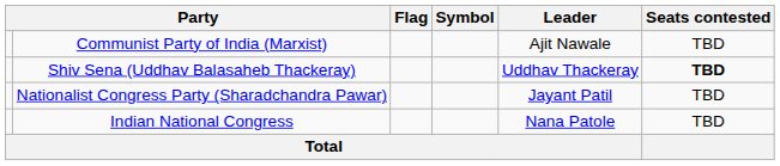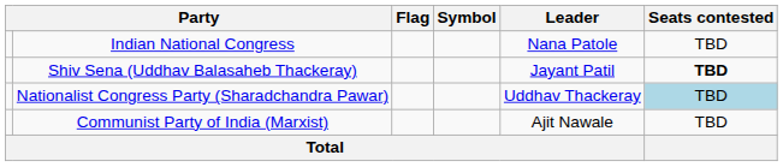rows swapped: Indian National Congress <-> Communist Party of India (Marxist)
Shiv Sena (Uddhav Balasaheb Thackeray) | Leader: Uddhav Thackeray -> Jayant Patil
Nationalist Congress Party (Sharadchandra Pawar) | Leader: Jayant Patil -> Uddhav Thackeray
Nationalist Congress Party (Sharadchandra Pawar) | Seats contested: no background -> lightblue background
